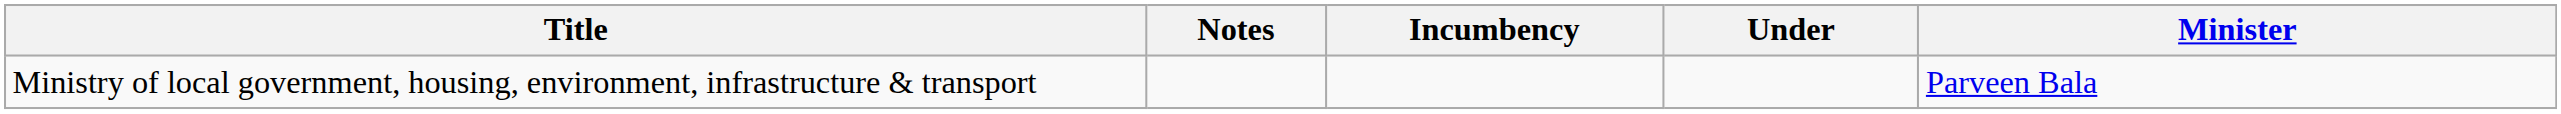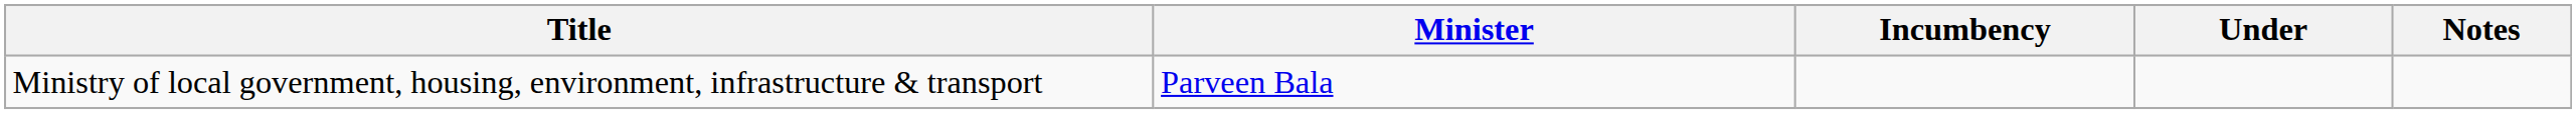columns swapped: Minister <-> Notes
